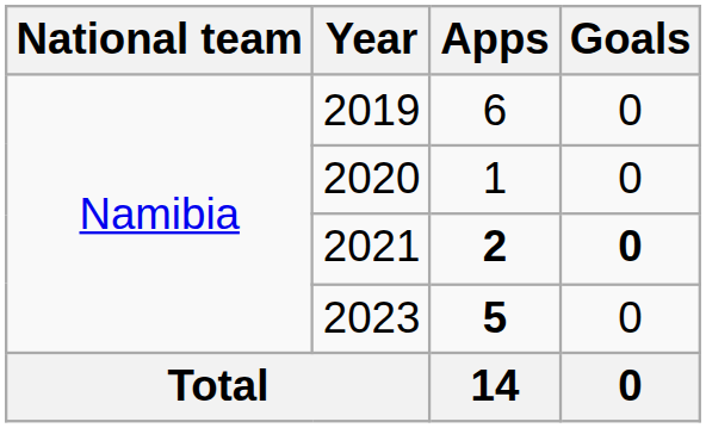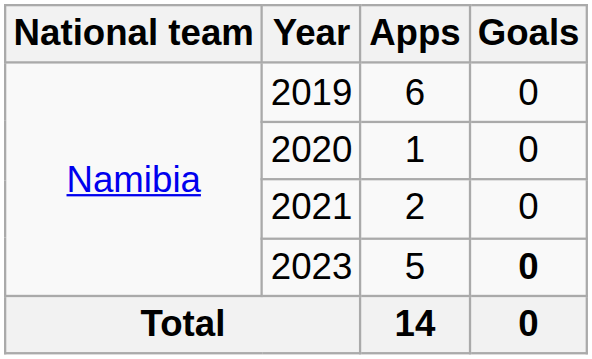2021 | Apps: bold -> normal
2021 | Goals: bold -> normal
2023 | Apps: bold -> normal
2023 | Goals: normal -> bold
